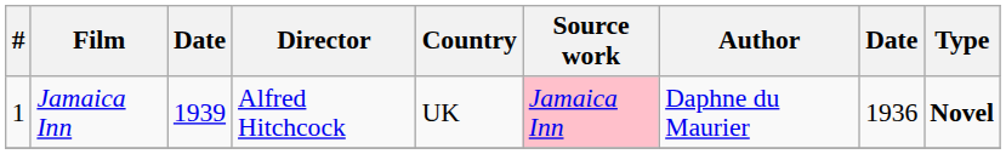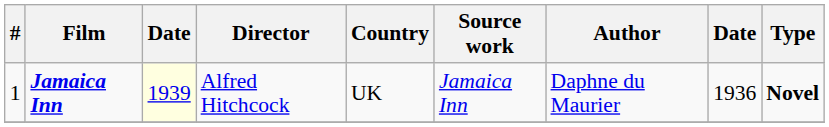row 2 | Film: normal -> bold
row 2 | column 3: no background -> lightyellow background
row 2 | Source work: pink background -> no background
